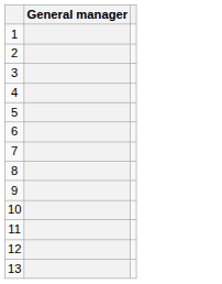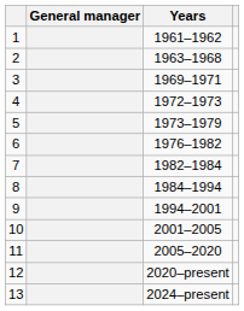+ column: Years | 1961–1962 | 1963–1968 | 1969–1971 | 1972–1973 | 1973–1979 | 1976–1982 | 1982–1984 | 1984–1994 | 1994–2001 | 2001–2005 | 2005–2020 | 2020–present | 2024–present
